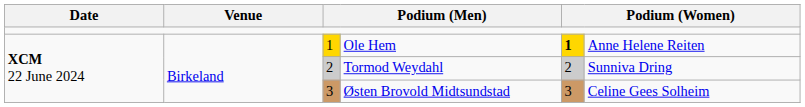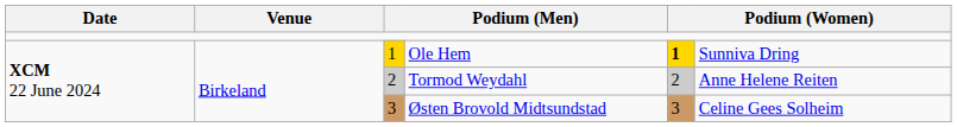Ole Hem | column 6: Anne Helene Reiten -> Sunniva Dring
Tormod Weydahl | column 6: Sunniva Dring -> Anne Helene Reiten
